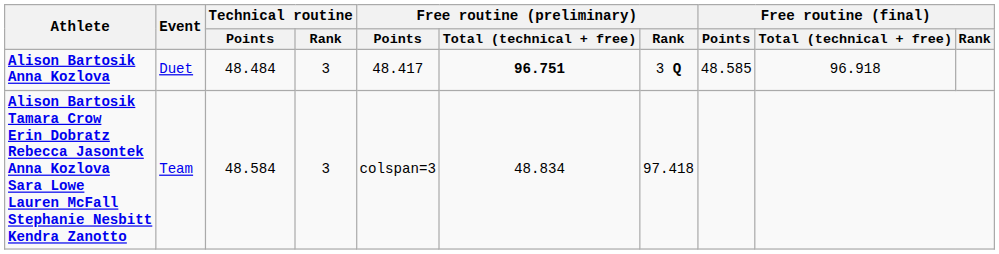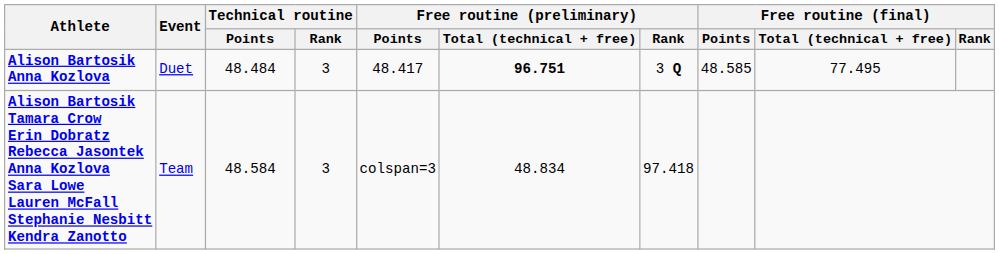Alison Bartosik Anna Kozlova | Free routine (final) / Total (technical + free): 96.918 -> 77.495
